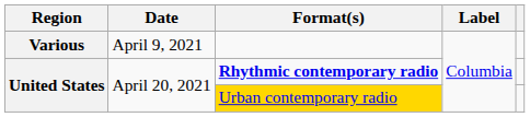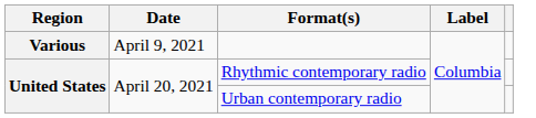Rhythmic contemporary radio | Format(s): bold -> normal
Urban contemporary radio | Format(s): gold background -> no background
